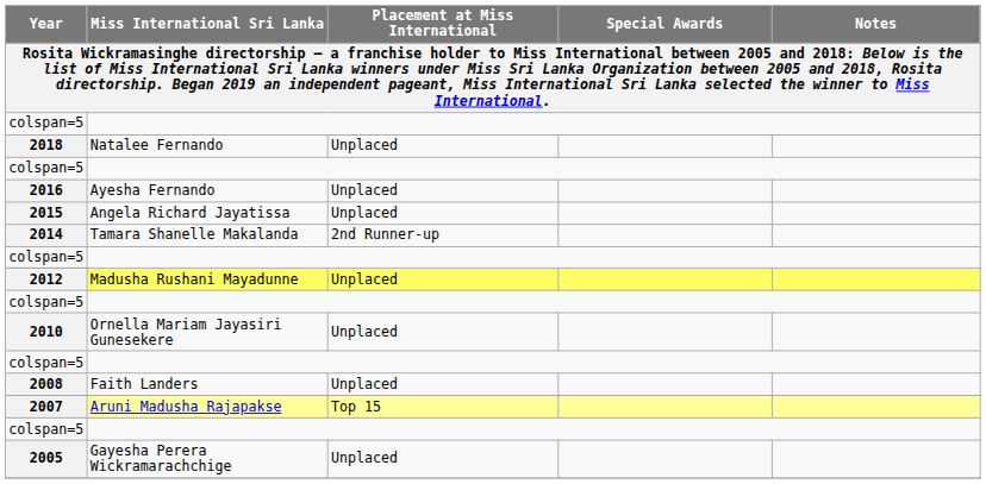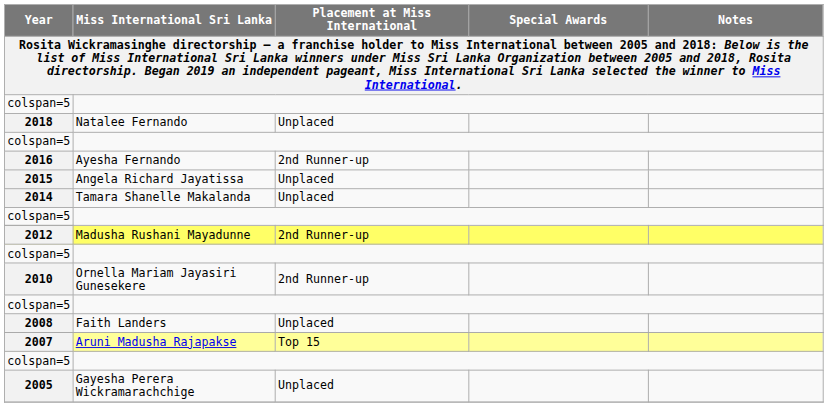2016 | Placement at Miss International: Unplaced -> 2nd Runner-up
2014 | Placement at Miss International: 2nd Runner-up -> Unplaced
2012 | Placement at Miss International: Unplaced -> 2nd Runner-up
2010 | Placement at Miss International: Unplaced -> 2nd Runner-up
